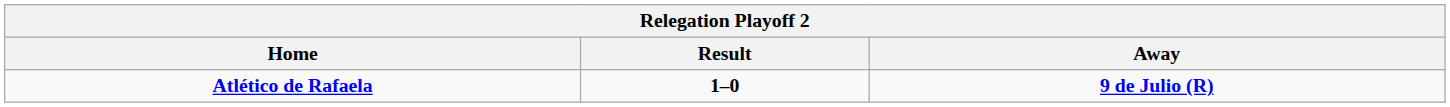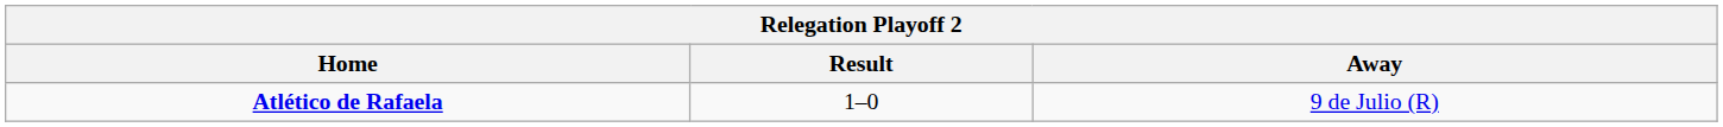Atlético de Rafaela | Result: bold -> normal
Atlético de Rafaela | Away: bold -> normal
